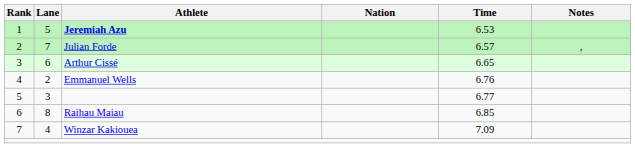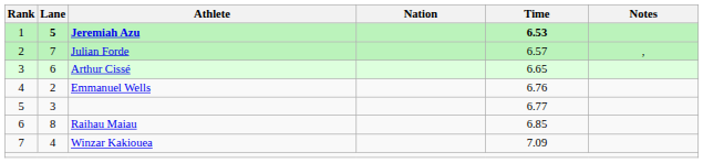1 | Lane: normal -> bold
1 | Time: normal -> bold
